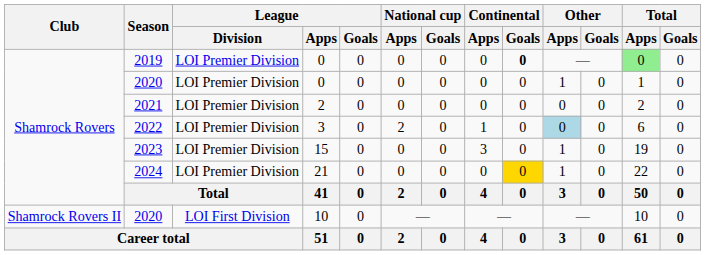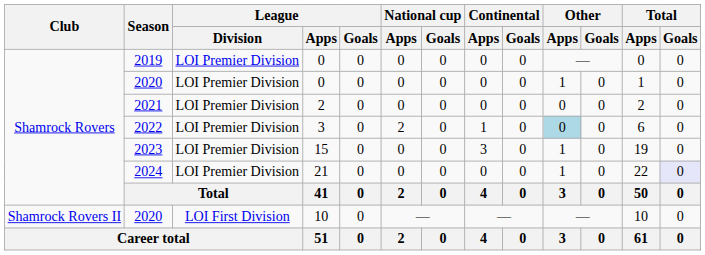2019 | Continental / Goals: bold -> normal
2019 | Total / Apps: lightgreen background -> no background
2024 | Continental / Goals: gold background -> no background
2024 | Total / Goals: no background -> lavender background
